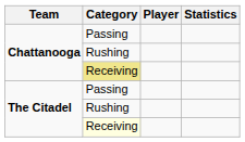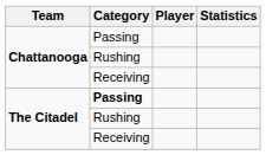Chattanooga / Receiving | Category: khaki background -> no background
The Citadel / Passing | Category: normal -> bold
The Citadel / Receiving | Category: lightyellow background -> no background
